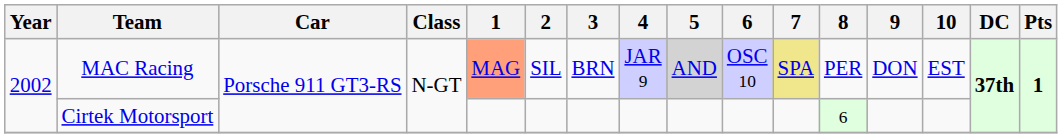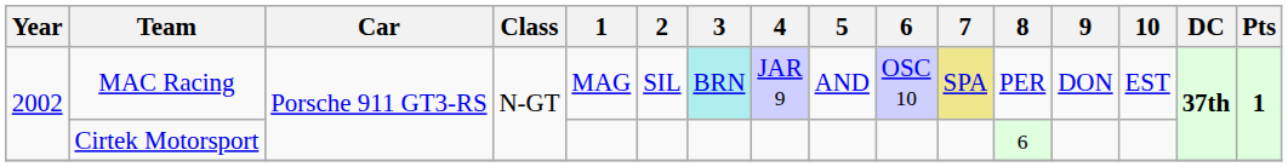MAC Racing | 1: lightsalmon background -> no background
MAC Racing | 3: no background -> paleturquoise background
MAC Racing | 5: lightgrey background -> no background
